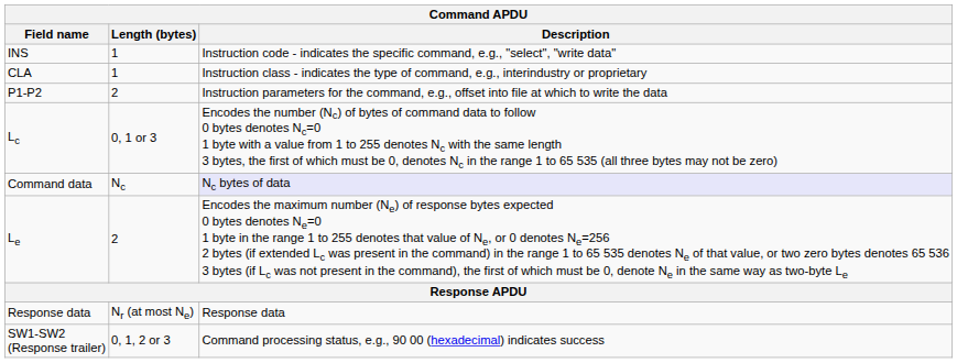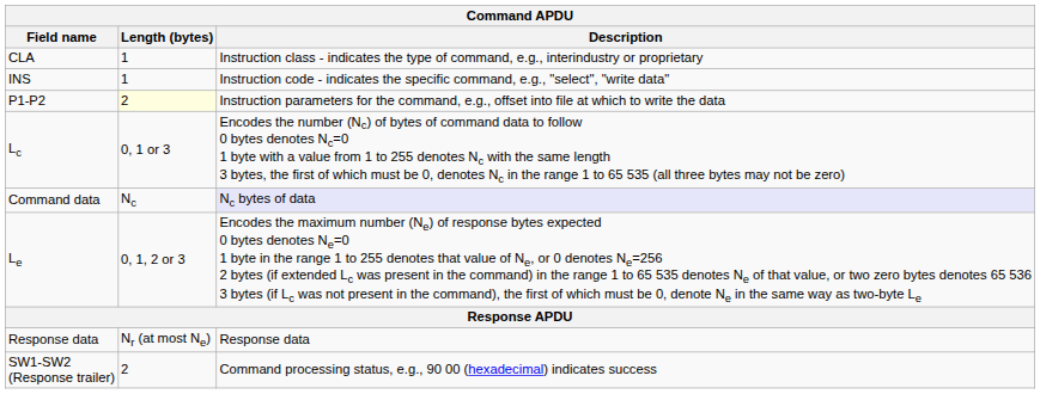rows swapped: CLA <-> INS
P1-P2 | Length (bytes): no background -> lightyellow background
Le | Length (bytes): 2 -> 0, 1, 2 or 3
SW1-SW2 (Response trailer) | Length (bytes): 0, 1, 2 or 3 -> 2
